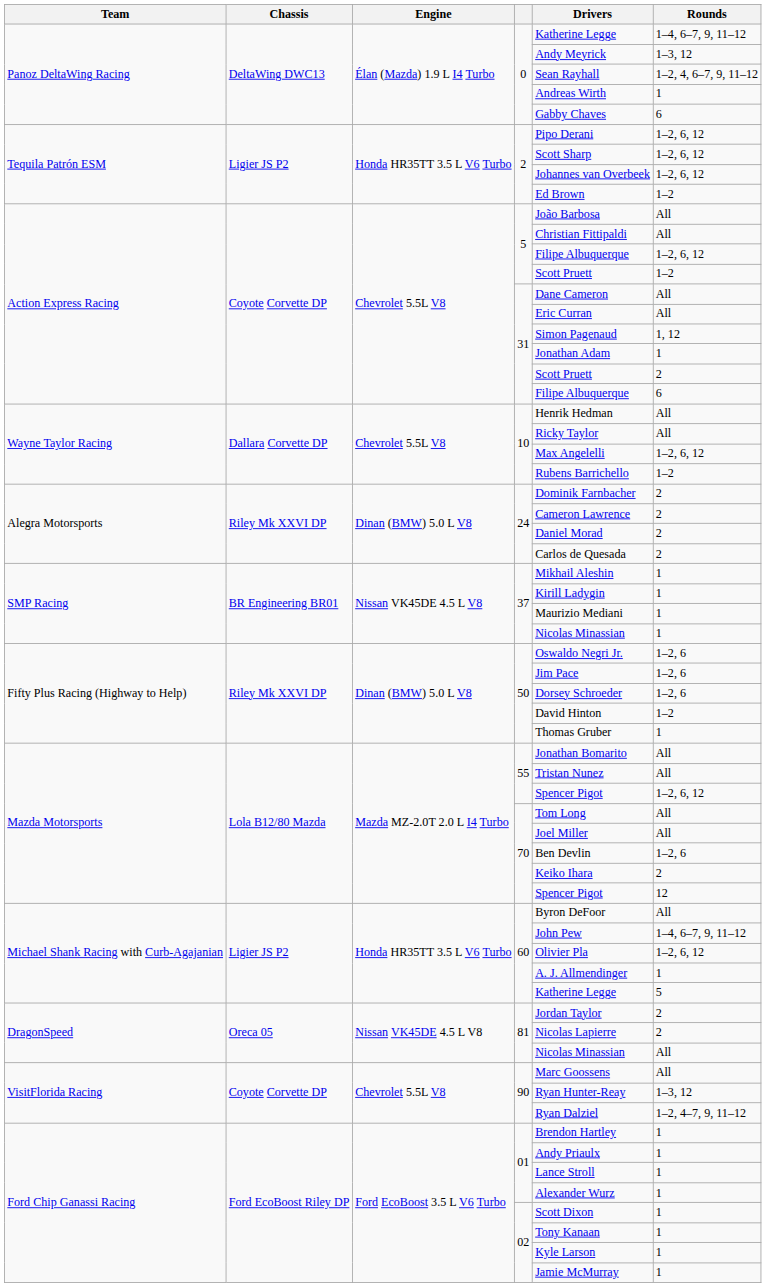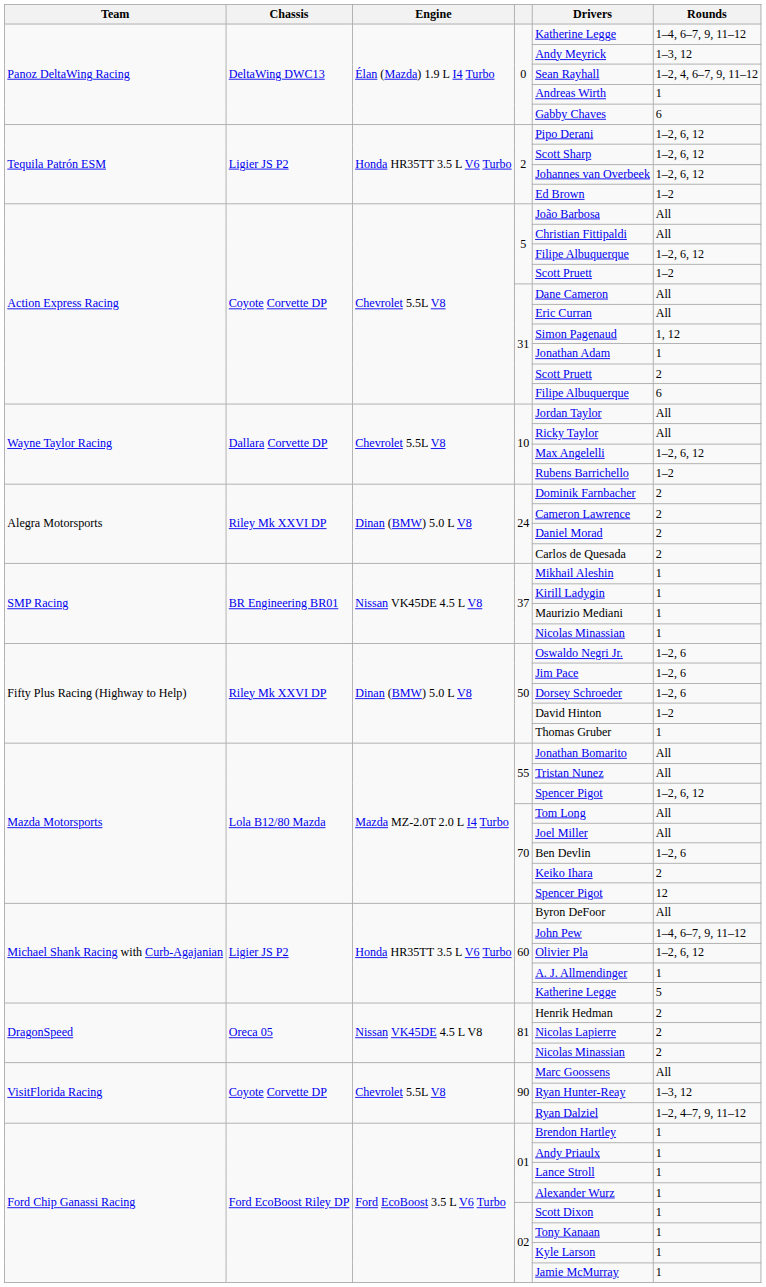row 21 | Drivers: Henrik Hedman -> Jordan Taylor
row 51 | Drivers: Jordan Taylor -> Henrik Hedman
row 53 | Rounds: All -> 2
